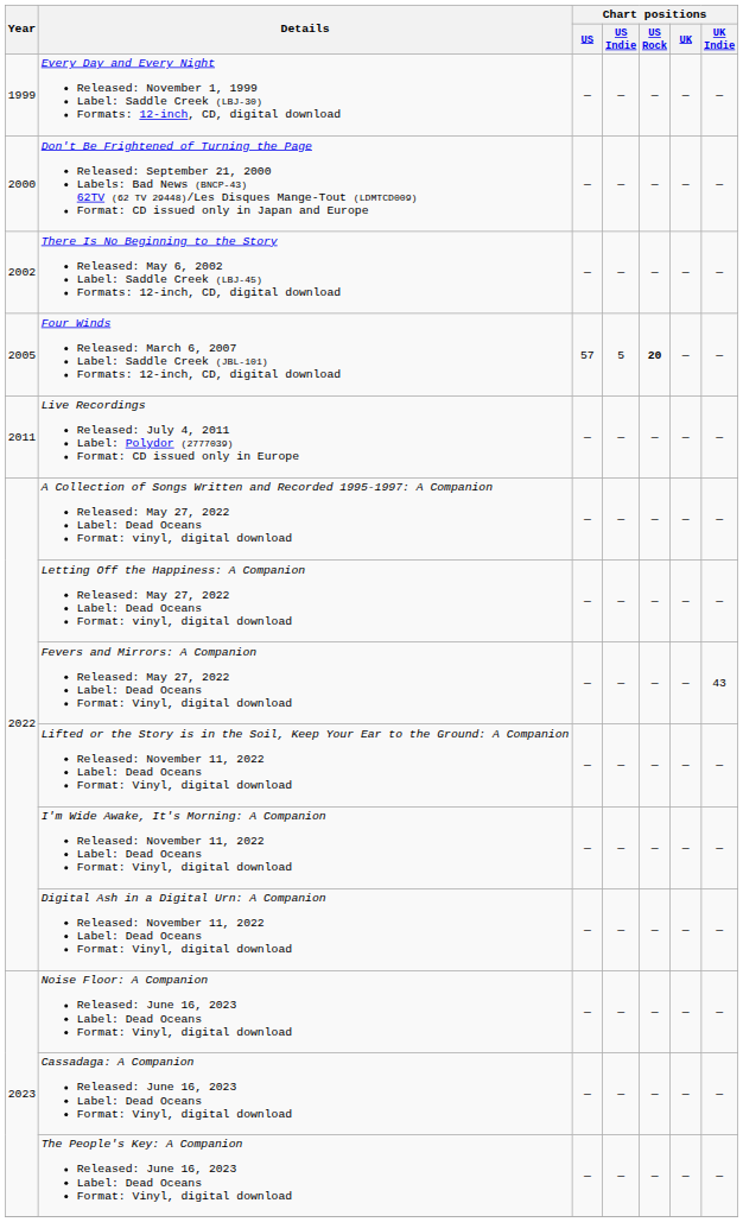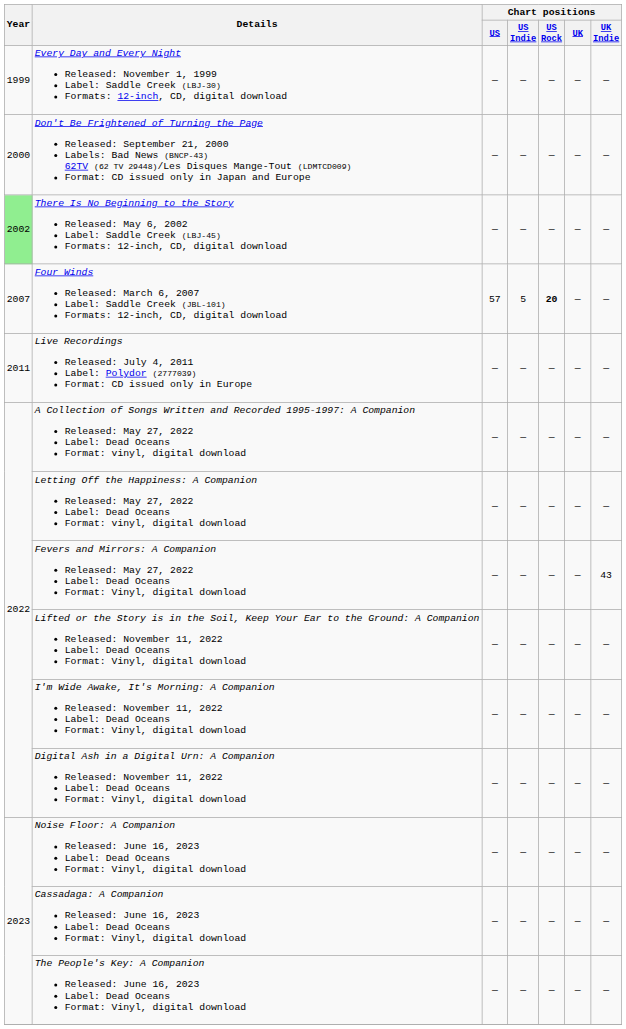row 5 | Year: no background -> lightgreen background
row 6 | Year: 2005 -> 2007
